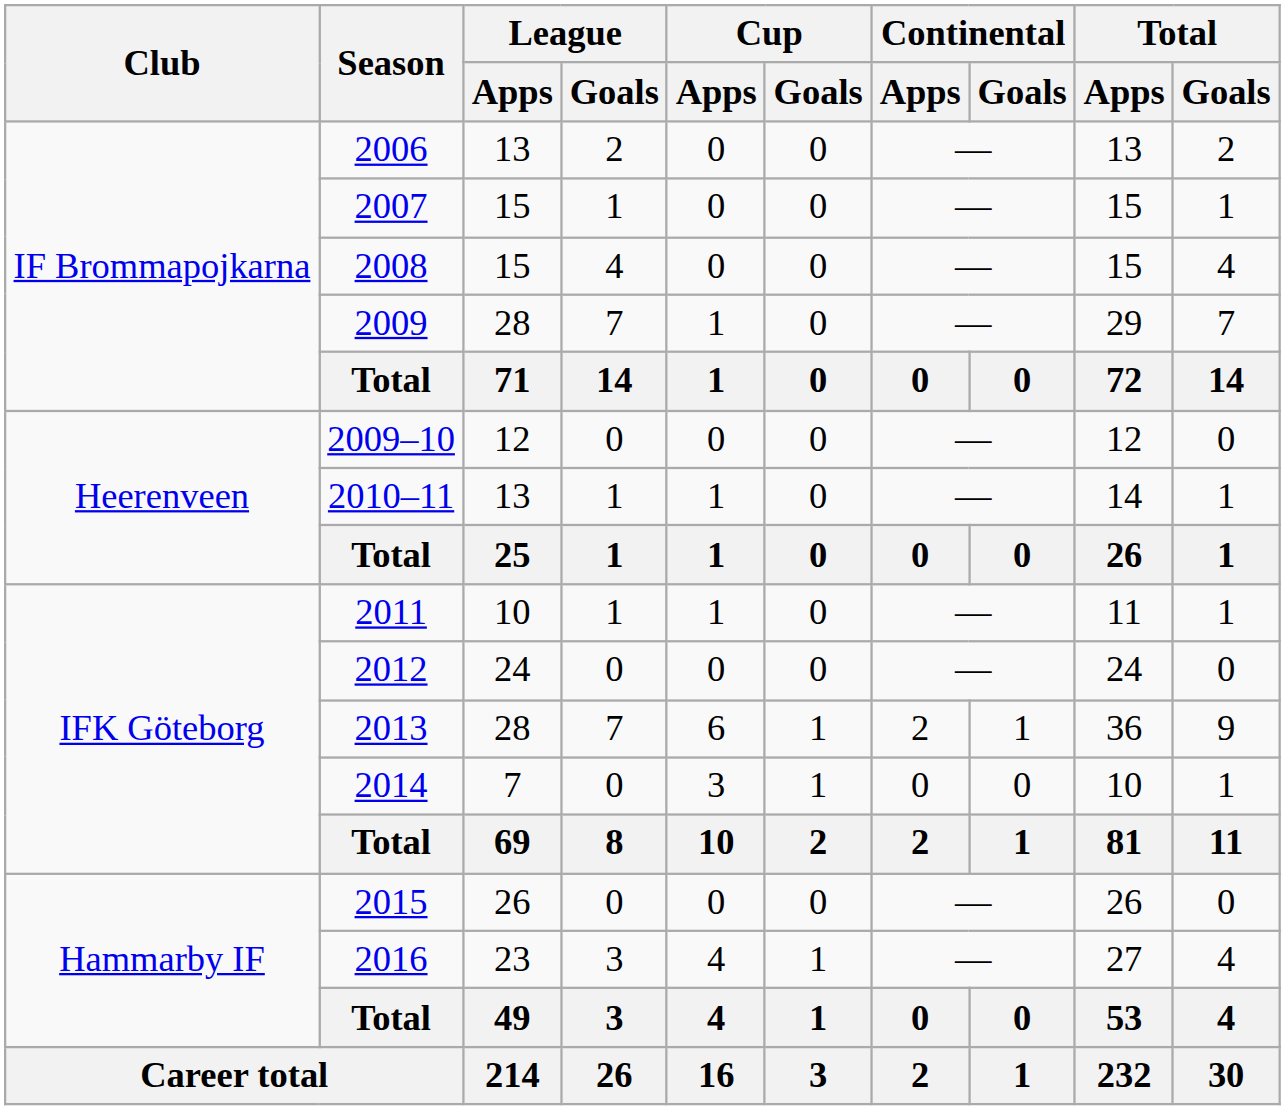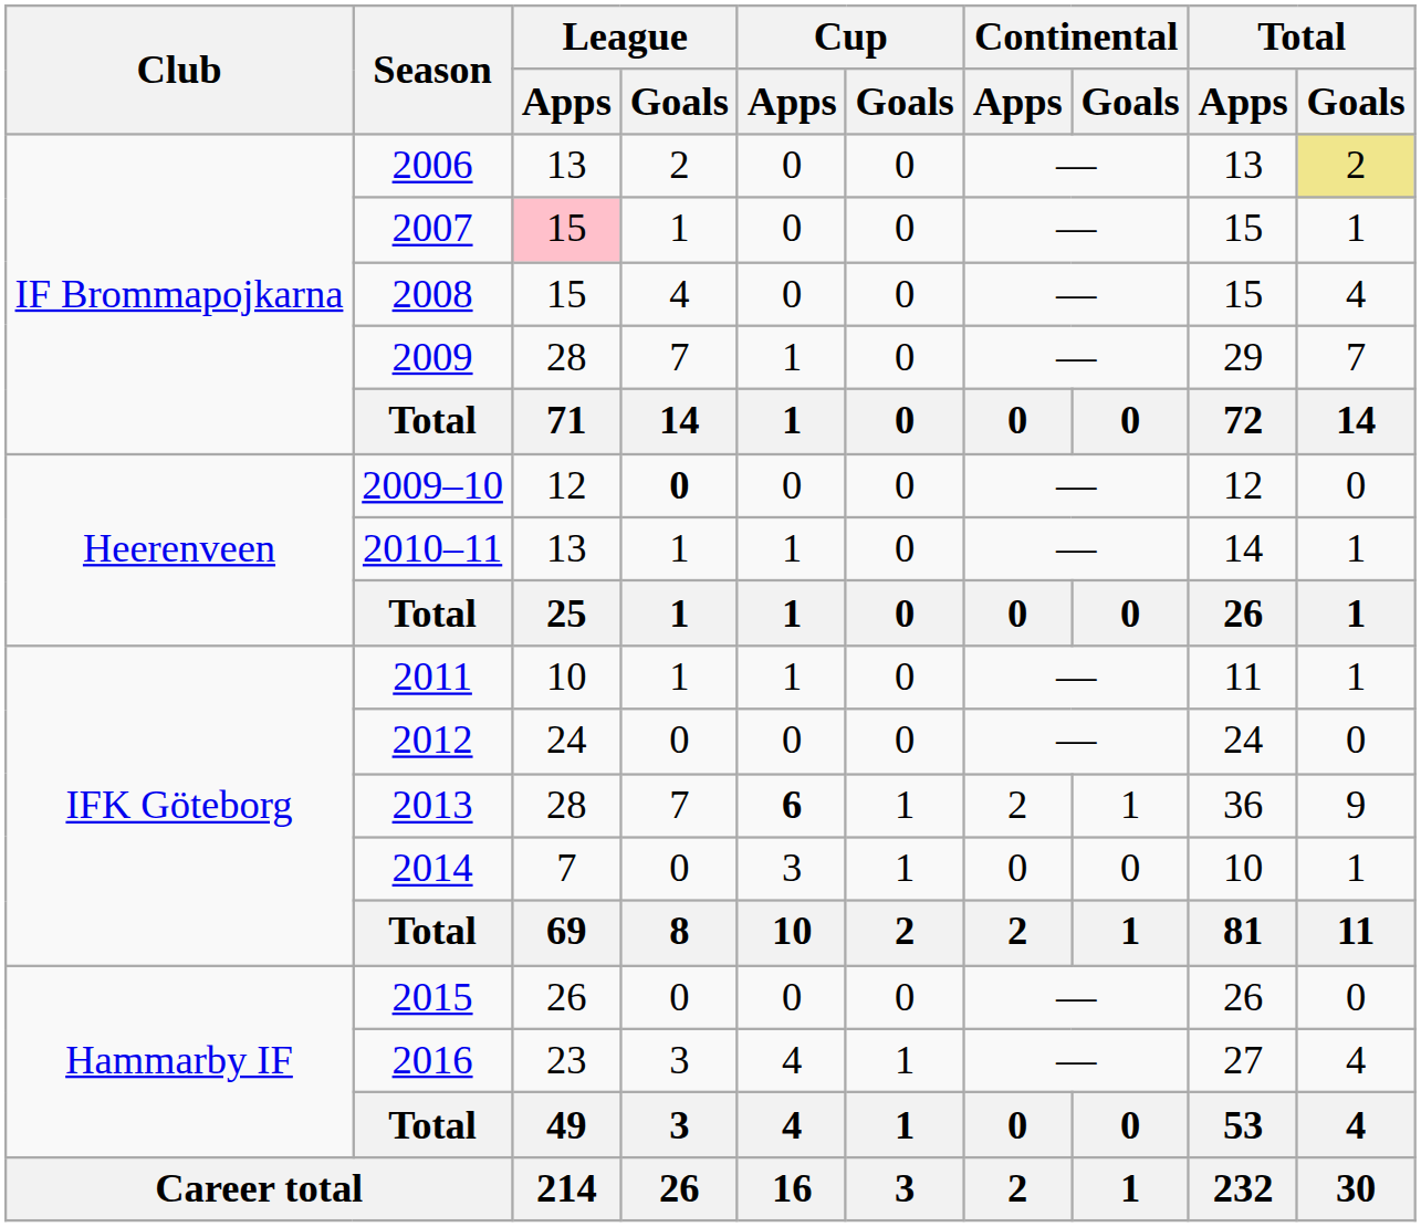2006 | Total / Goals: no background -> khaki background
2007 | League / Apps: no background -> pink background
2009–10 | League / Goals: normal -> bold
2013 | Cup / Apps: normal -> bold
